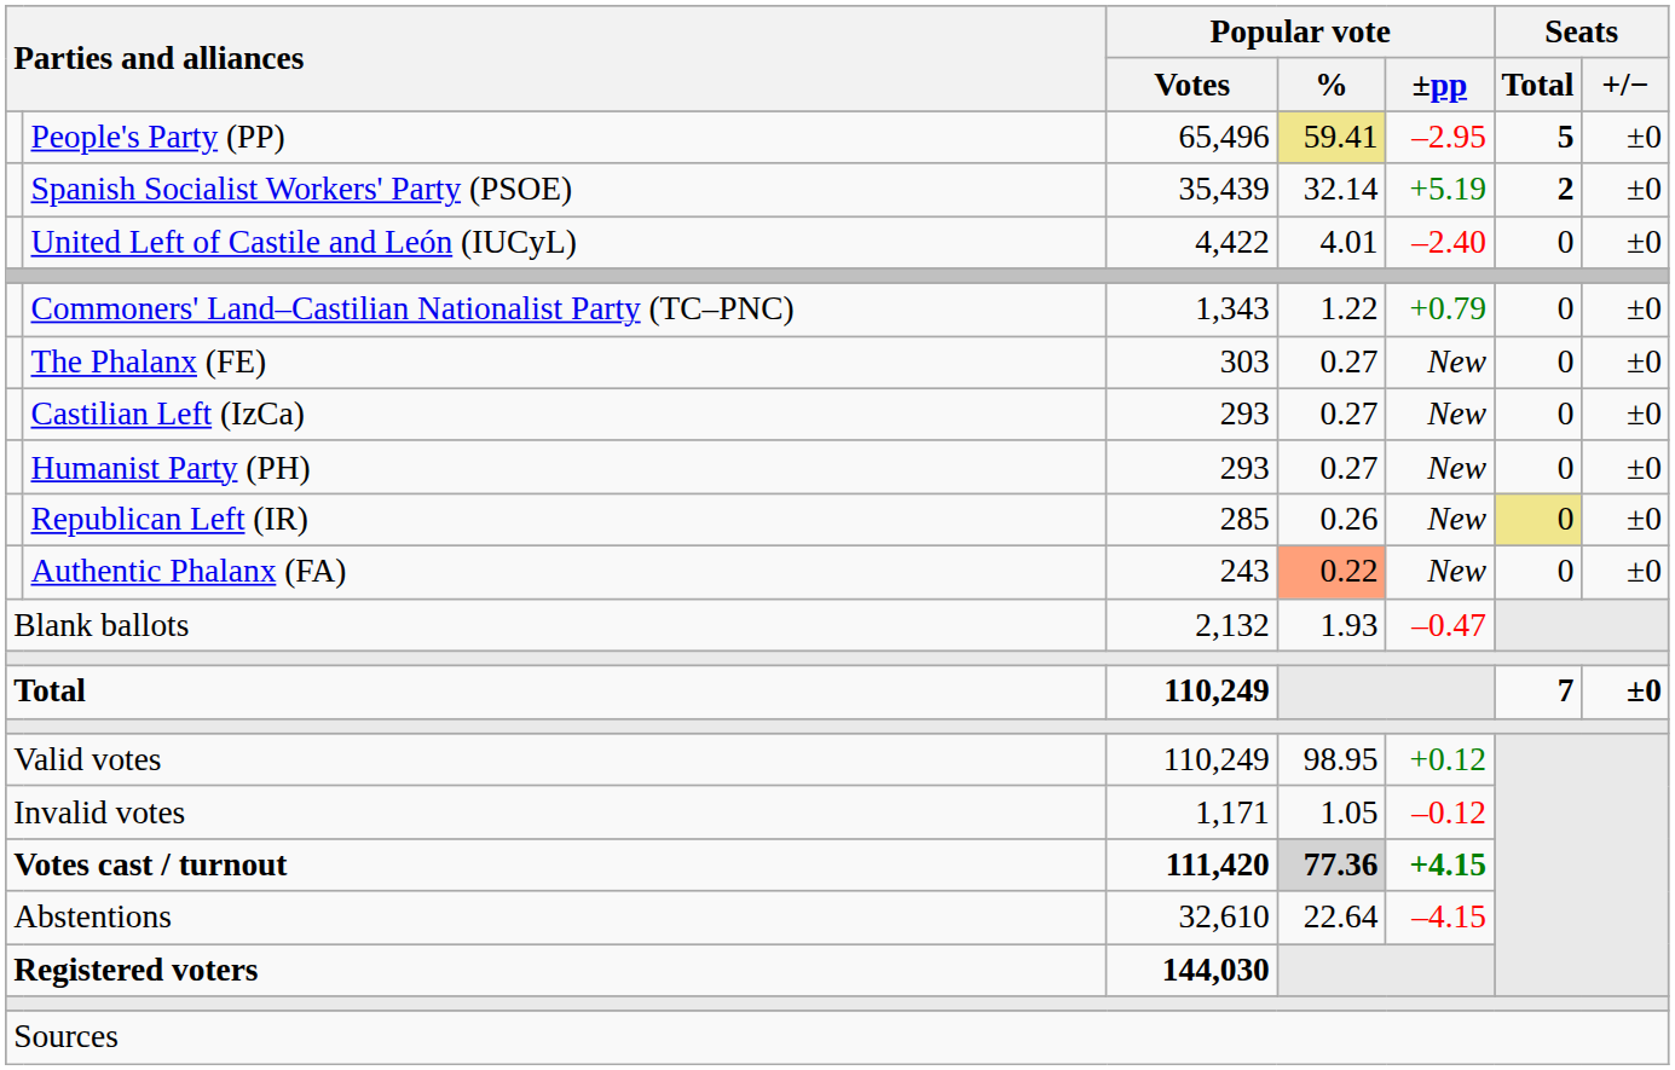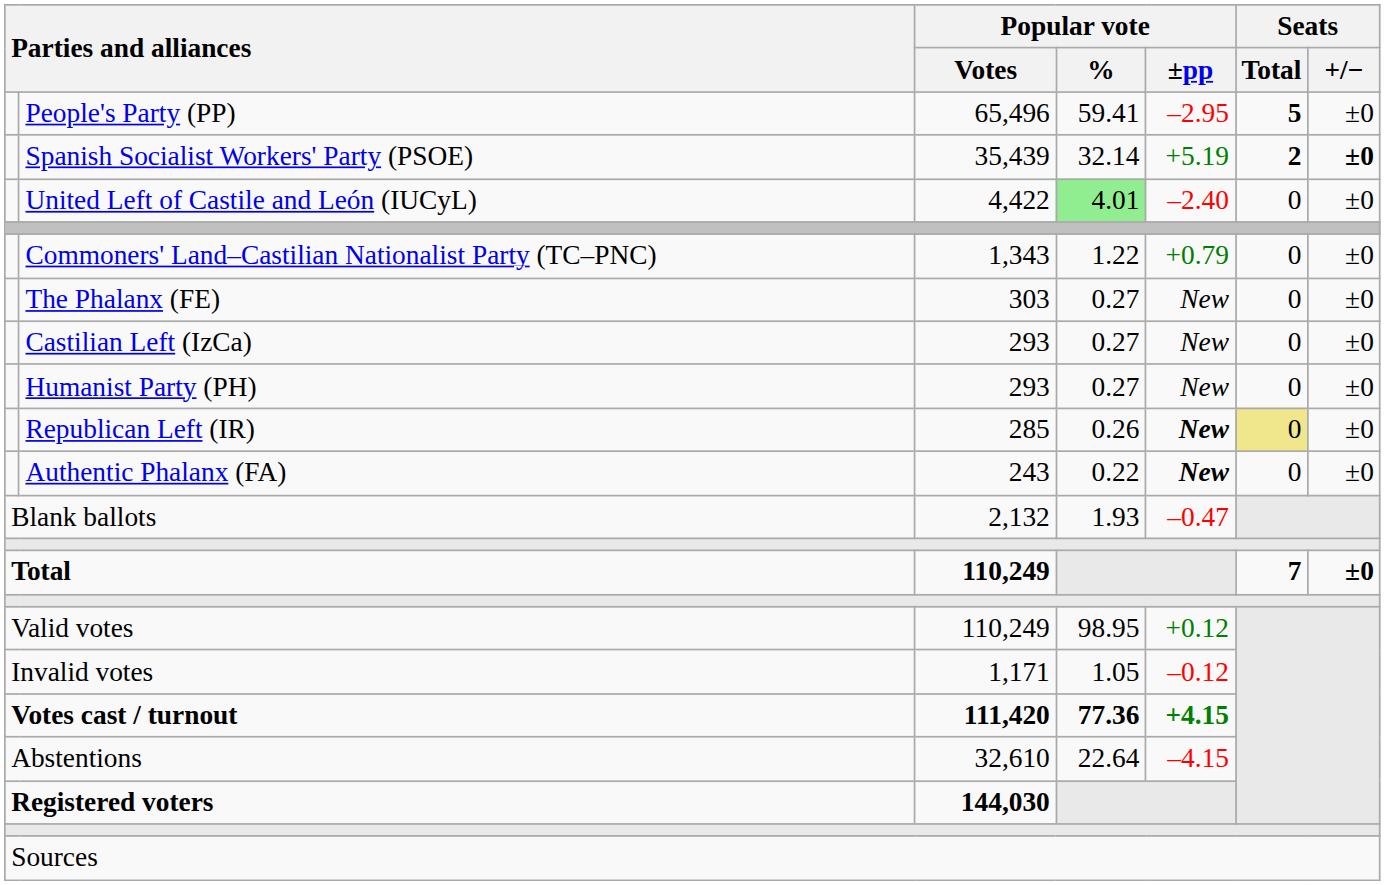People's Party (PP) | Popular vote / %: khaki background -> no background
Spanish Socialist Workers' Party (PSOE) | Seats / +/−: normal -> bold
United Left of Castile and León (IUCyL) | Popular vote / %: no background -> lightgreen background
Republican Left (IR) | Popular vote / ±pp: normal -> bold
Authentic Phalanx (FA) | Popular vote / %: lightsalmon background -> no background
Authentic Phalanx (FA) | Popular vote / ±pp: normal -> bold
Votes cast / turnout | Popular vote / %: lightgrey background -> no background
